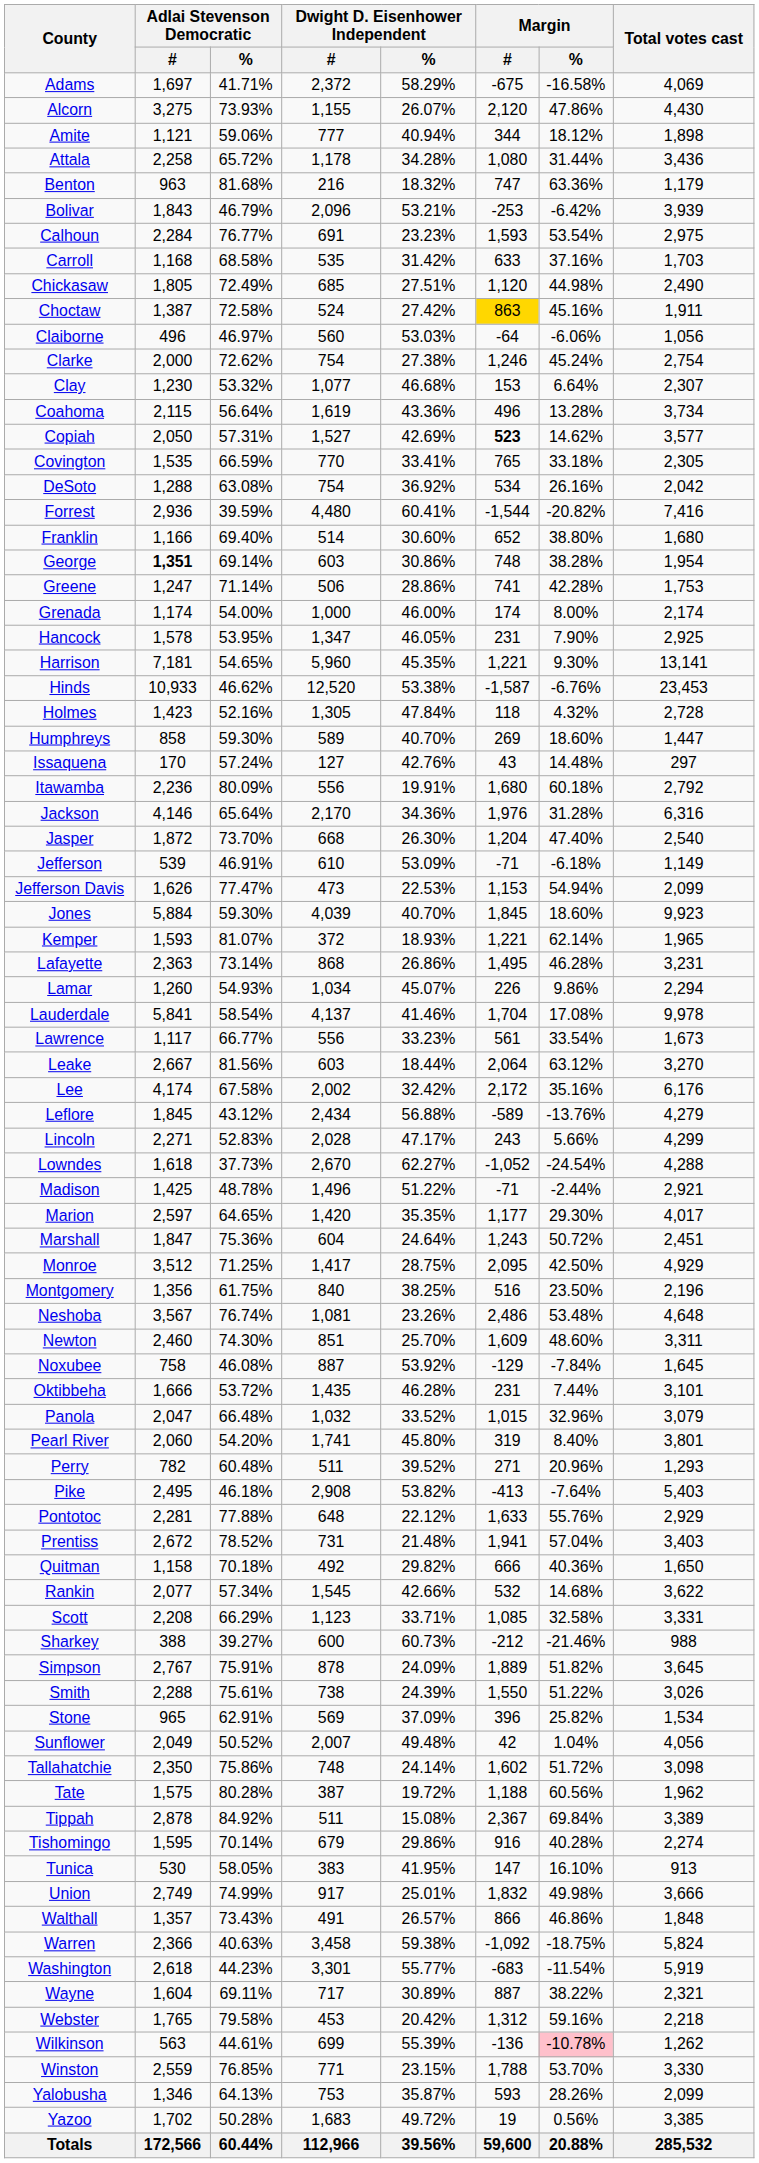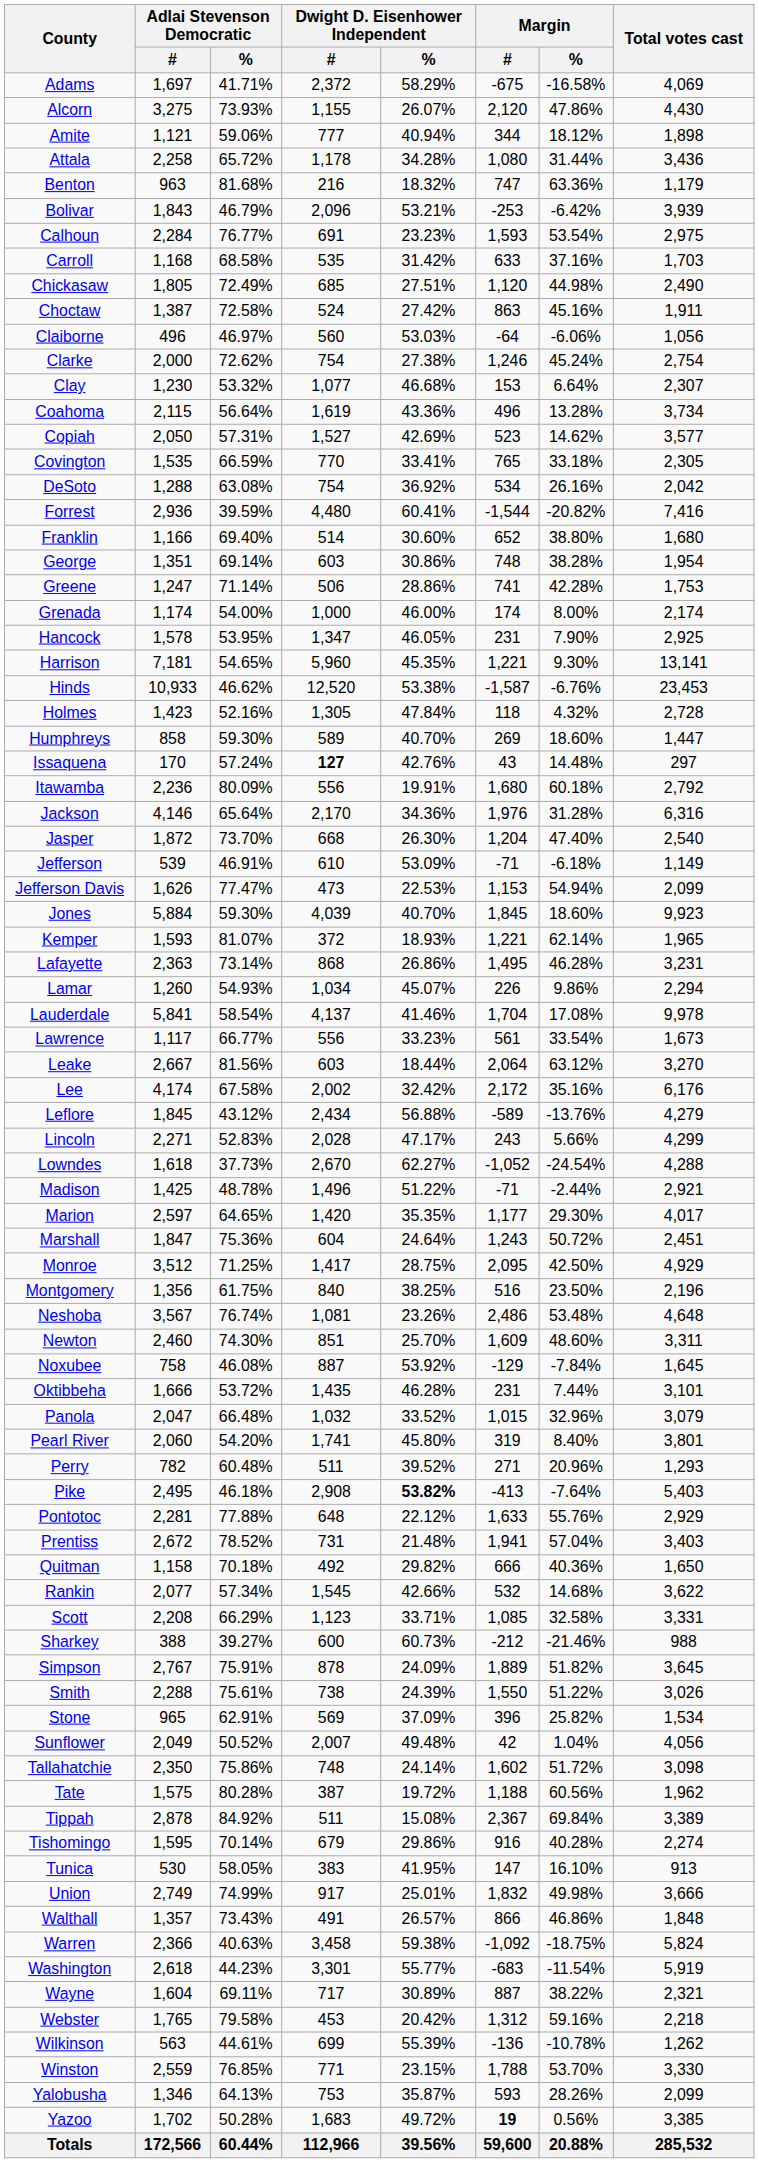Choctaw | Margin / #: gold background -> no background
Copiah | Margin / #: bold -> normal
George | Adlai Stevenson Democratic / #: bold -> normal
Issaquena | Dwight D. Eisenhower Independent / #: normal -> bold
Pike | Dwight D. Eisenhower Independent / %: normal -> bold
Wilkinson | Margin / %: pink background -> no background
Yazoo | Margin / #: normal -> bold
